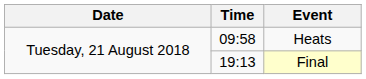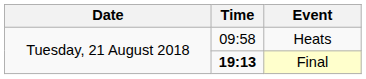Final | Time: normal -> bold
